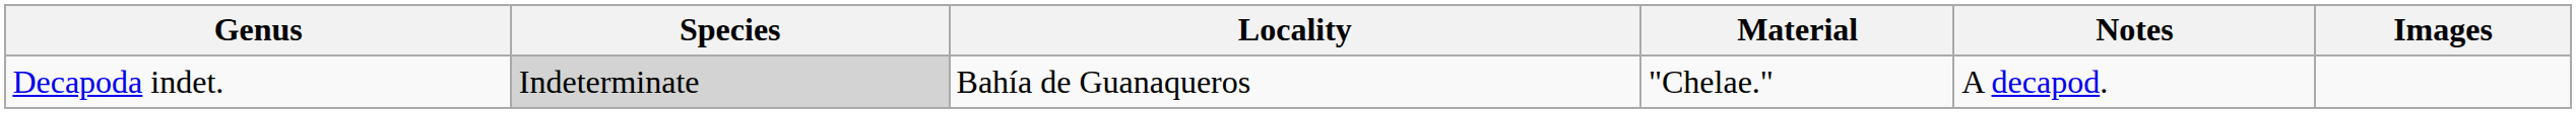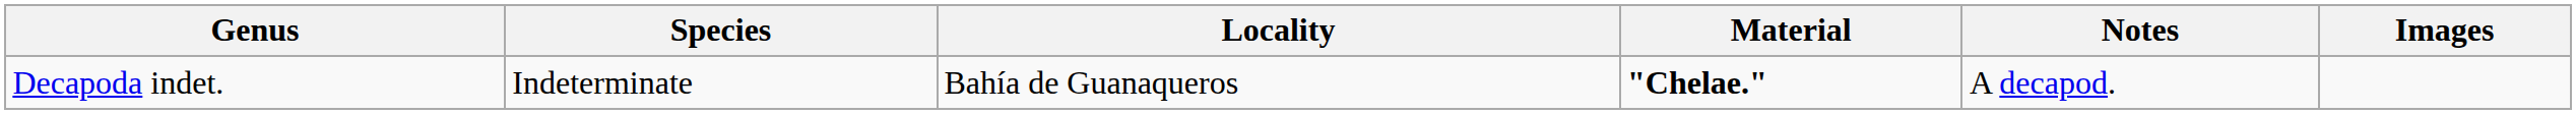Decapoda indet. | Species: lightgrey background -> no background
Decapoda indet. | Material: normal -> bold
